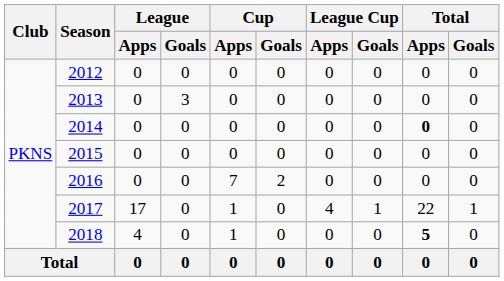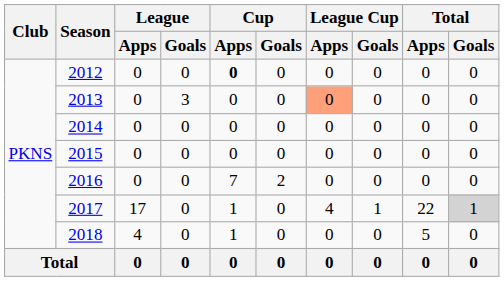2012 | Cup / Apps: normal -> bold
2013 | League Cup / Apps: no background -> lightsalmon background
2014 | Total / Apps: bold -> normal
2017 | Total / Goals: no background -> lightgrey background
2018 | Total / Apps: bold -> normal
